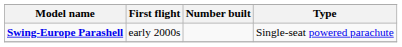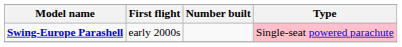Swing-Europe Parashell | Type: no background -> pink background
